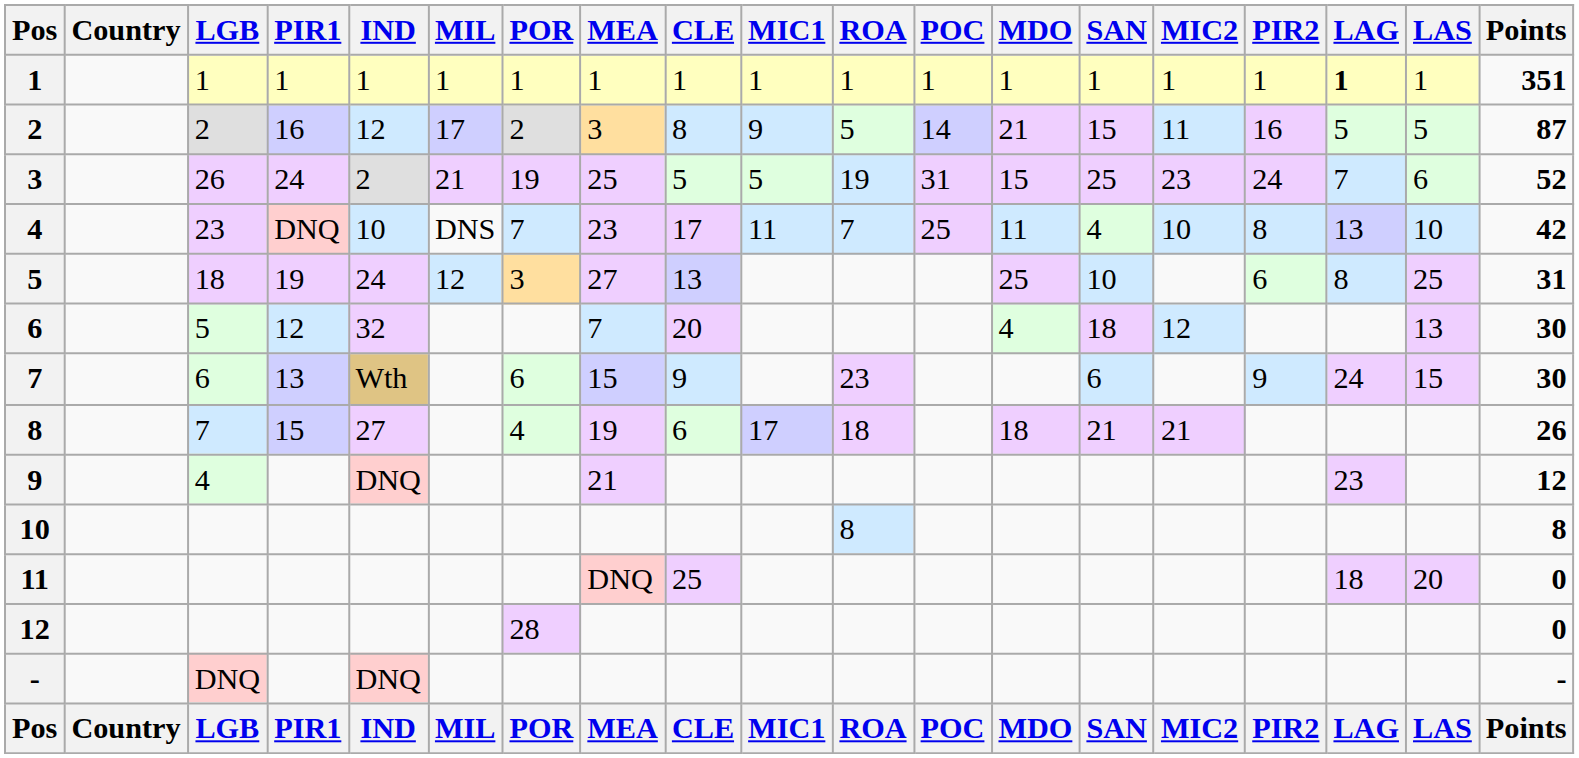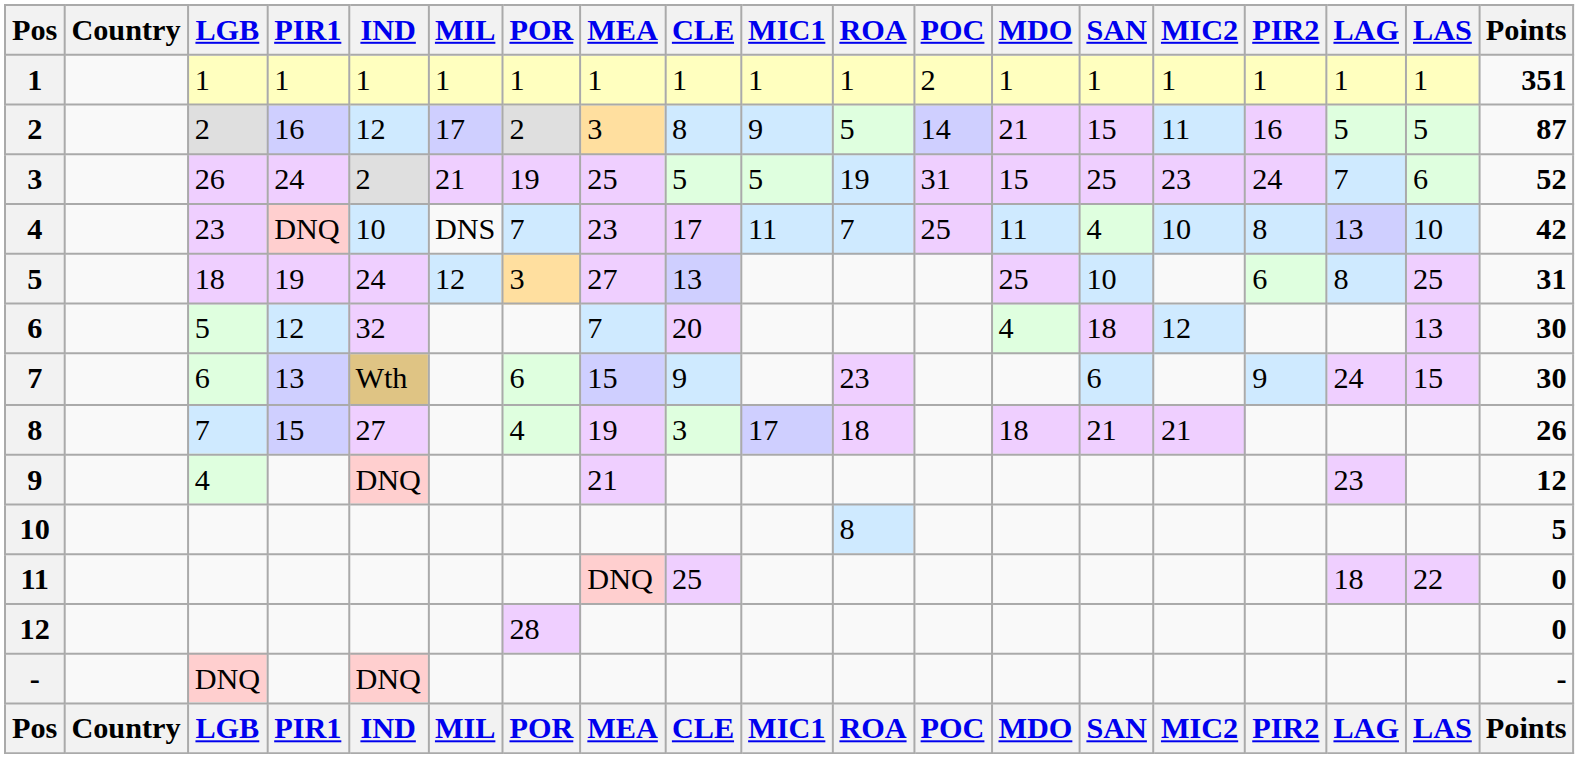row 2 | POC: 1 -> 2
row 2 | LAG: bold -> normal
row 9 | CLE: 6 -> 3
row 11 | Points: 8 -> 5
row 12 | LAS: 20 -> 22
